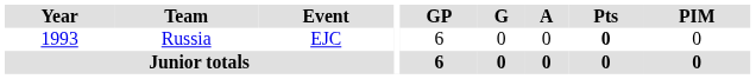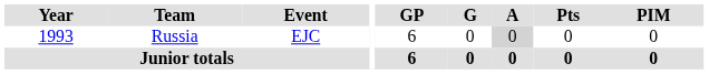Russia | A: no background -> lightgrey background
Russia | Pts: bold -> normal
